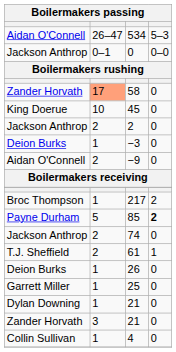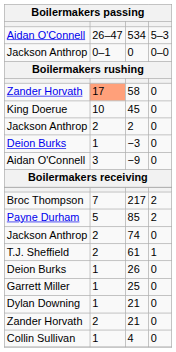−9 | column 2: 2 -> 3
217 | column 2: 1 -> 7
85 | column 4: bold -> normal
Zander Horvath / 21 | column 2: 3 -> 2
